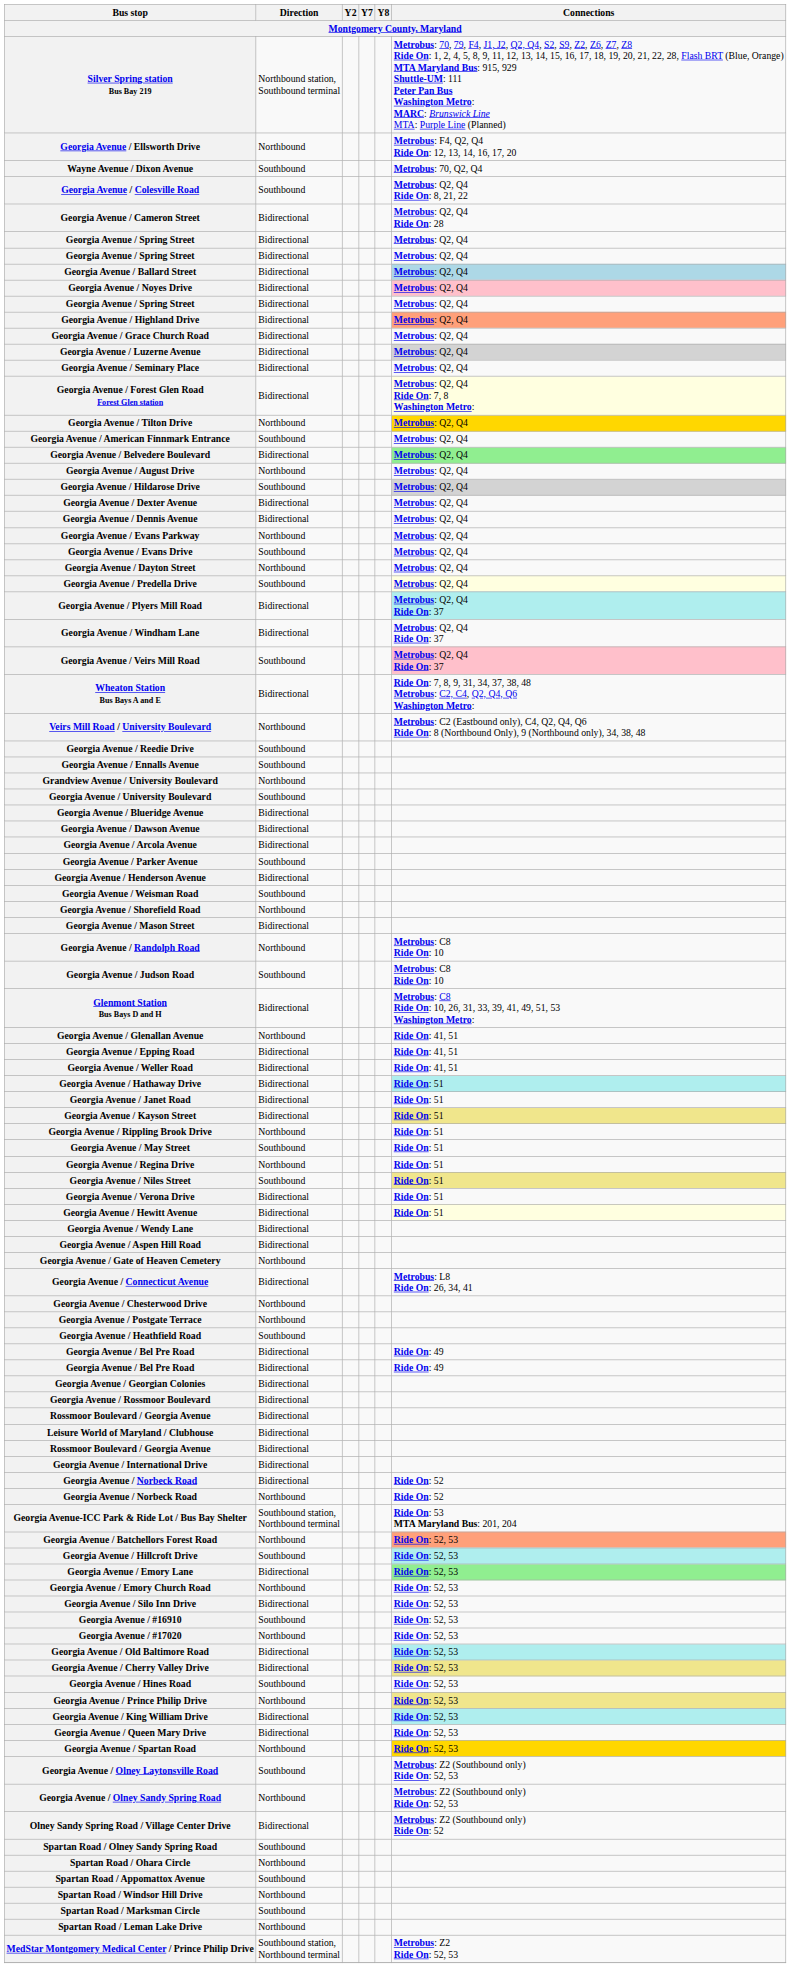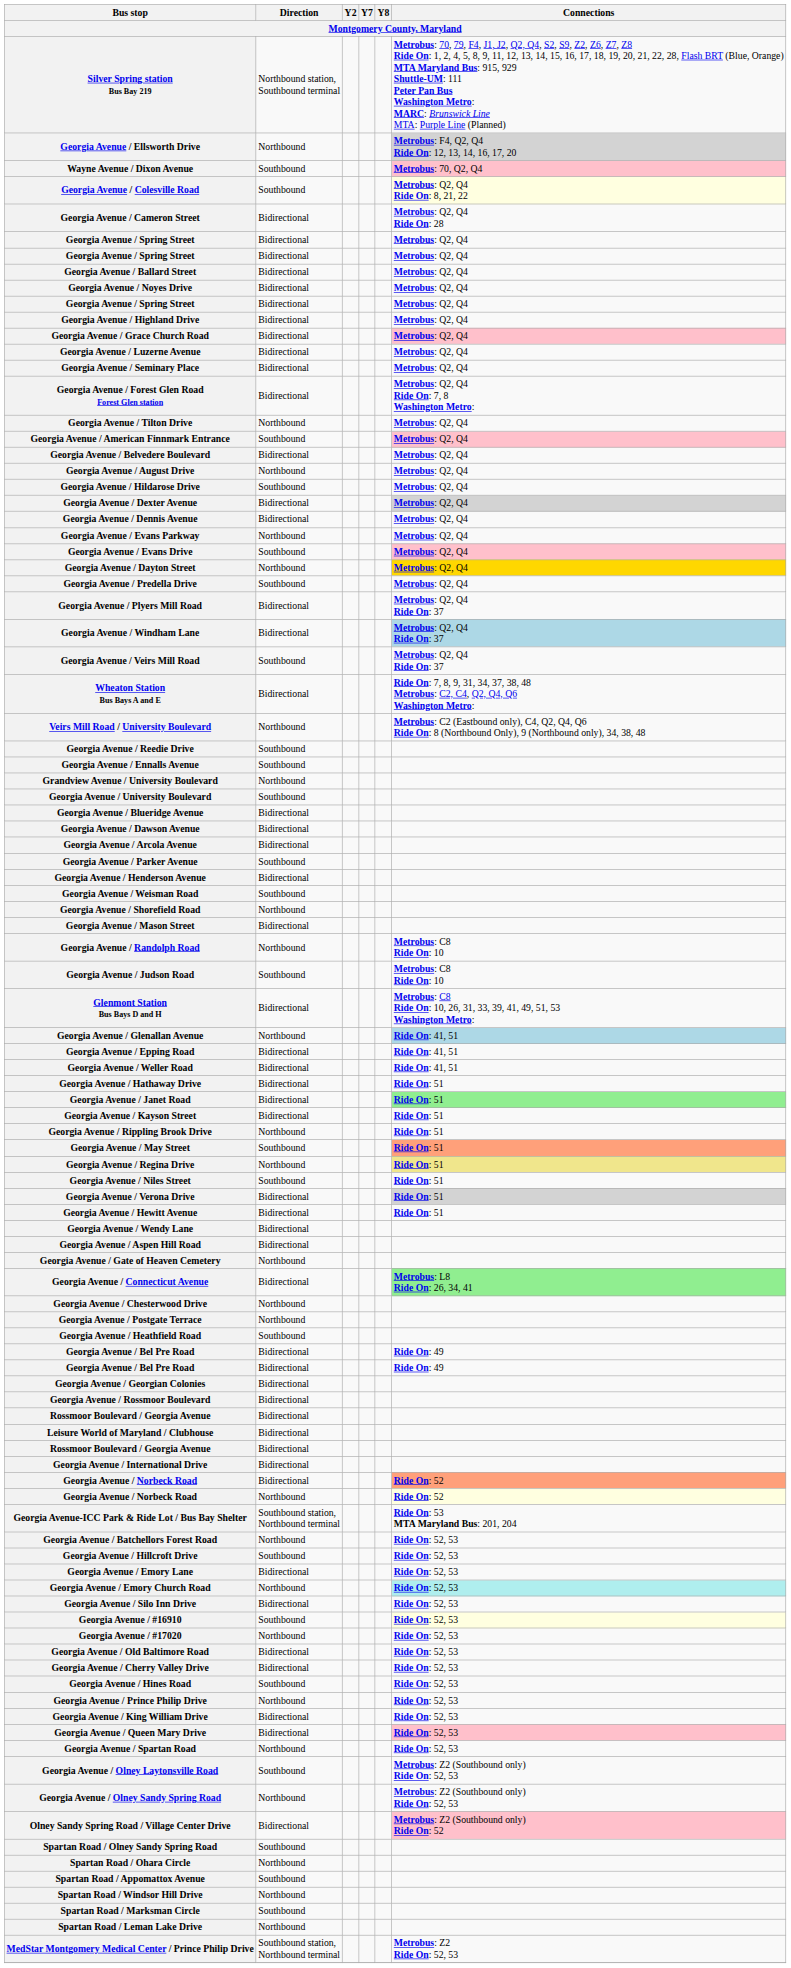Georgia Avenue / Ellsworth Drive | Connections: no background -> lightgrey background
Wayne Avenue / Dixon Avenue | Connections: no background -> pink background
Georgia Avenue / Colesville Road | Connections: no background -> lightyellow background
Georgia Avenue / Ballard Street | Connections: lightblue background -> no background
Georgia Avenue / Noyes Drive | Connections: pink background -> no background
Georgia Avenue / Highland Drive | Connections: lightsalmon background -> no background
Georgia Avenue / Grace Church Road | Connections: no background -> pink background
Georgia Avenue / Luzerne Avenue | Connections: lightgrey background -> no background
Georgia Avenue / Forest Glen Road Forest Glen station | Connections: lightyellow background -> no background
Georgia Avenue / Tilton Drive | Connections: gold background -> no background
Georgia Avenue / American Finnmark Entrance | Connections: no background -> pink background
Georgia Avenue / Belvedere Boulevard | Connections: lightgreen background -> no background
Georgia Avenue / Hildarose Drive | Connections: lightgrey background -> no background
Georgia Avenue / Dexter Avenue | Connections: no background -> lightgrey background
Georgia Avenue / Evans Drive | Connections: no background -> pink background
Georgia Avenue / Dayton Street | Connections: no background -> gold background
Georgia Avenue / Predella Drive | Connections: lightyellow background -> no background
Georgia Avenue / Plyers Mill Road | Connections: paleturquoise background -> no background
Georgia Avenue / Windham Lane | Connections: no background -> lightblue background
Georgia Avenue / Veirs Mill Road | Connections: pink background -> no background
Georgia Avenue / Glenallan Avenue | Connections: no background -> lightblue background
Georgia Avenue / Hathaway Drive | Connections: paleturquoise background -> no background
Georgia Avenue / Janet Road | Connections: no background -> lightgreen background
Georgia Avenue / Kayson Street | Connections: khaki background -> no background
Georgia Avenue / May Street | Connections: no background -> lightsalmon background
Georgia Avenue / Regina Drive | Connections: no background -> khaki background
Georgia Avenue / Niles Street | Connections: khaki background -> no background
Georgia Avenue / Verona Drive | Connections: no background -> lightgrey background
Georgia Avenue / Hewitt Avenue | Connections: lightyellow background -> no background
Georgia Avenue / Connecticut Avenue | Connections: no background -> lightgreen background
Georgia Avenue / Norbeck Road / Bidirectional | Connections: no background -> lightsalmon background
Georgia Avenue / Norbeck Road / Northbound | Connections: no background -> lightyellow background
Georgia Avenue / Batchellors Forest Road | Connections: lightsalmon background -> no background
Georgia Avenue / Hillcroft Drive | Connections: paleturquoise background -> no background
Georgia Avenue / Emory Lane | Connections: lightgreen background -> no background
Georgia Avenue / Emory Church Road | Connections: no background -> paleturquoise background
Georgia Avenue / #16910 | Connections: no background -> lightyellow background
Georgia Avenue / Old Baltimore Road | Connections: paleturquoise background -> no background
Georgia Avenue / Cherry Valley Drive | Connections: khaki background -> no background
Georgia Avenue / Prince Philip Drive | Connections: khaki background -> no background
Georgia Avenue / King William Drive | Connections: paleturquoise background -> no background
Georgia Avenue / Queen Mary Drive | Connections: no background -> pink background
Georgia Avenue / Spartan Road | Connections: gold background -> no background
Olney Sandy Spring Road / Village Center Drive | Connections: no background -> pink background
